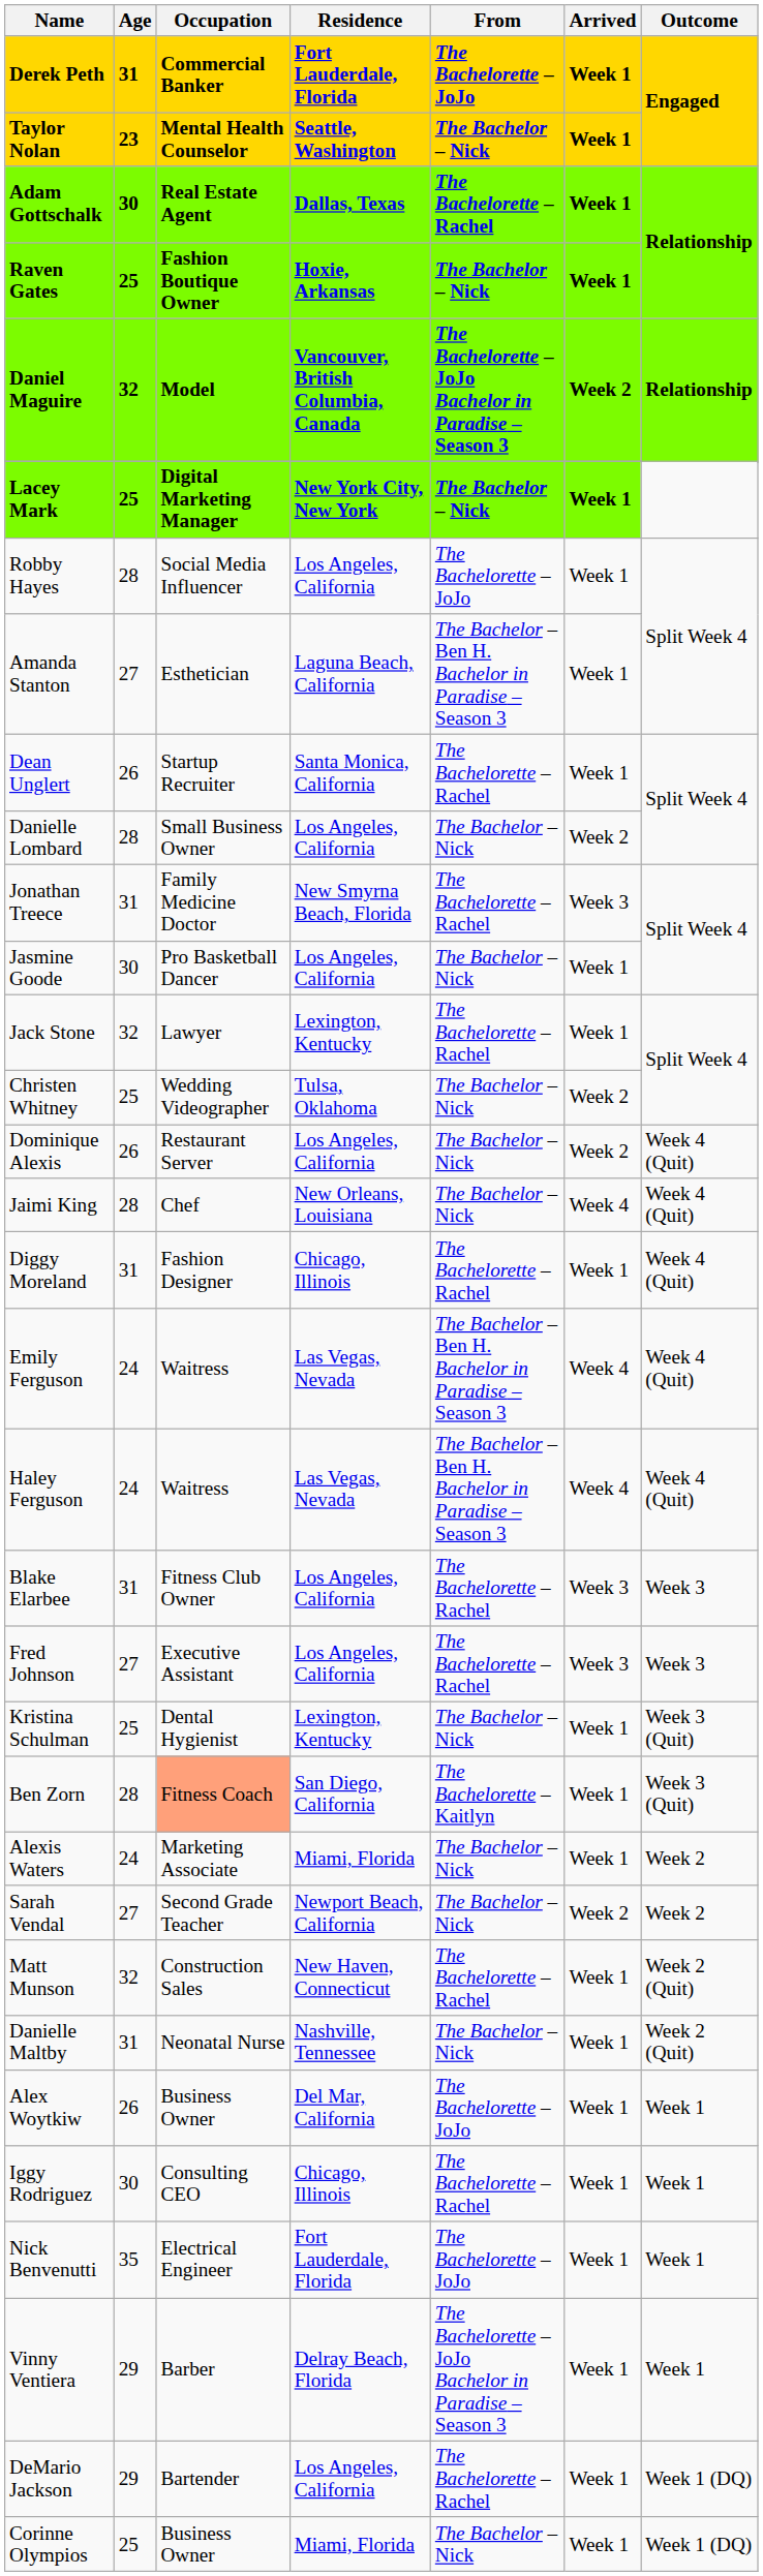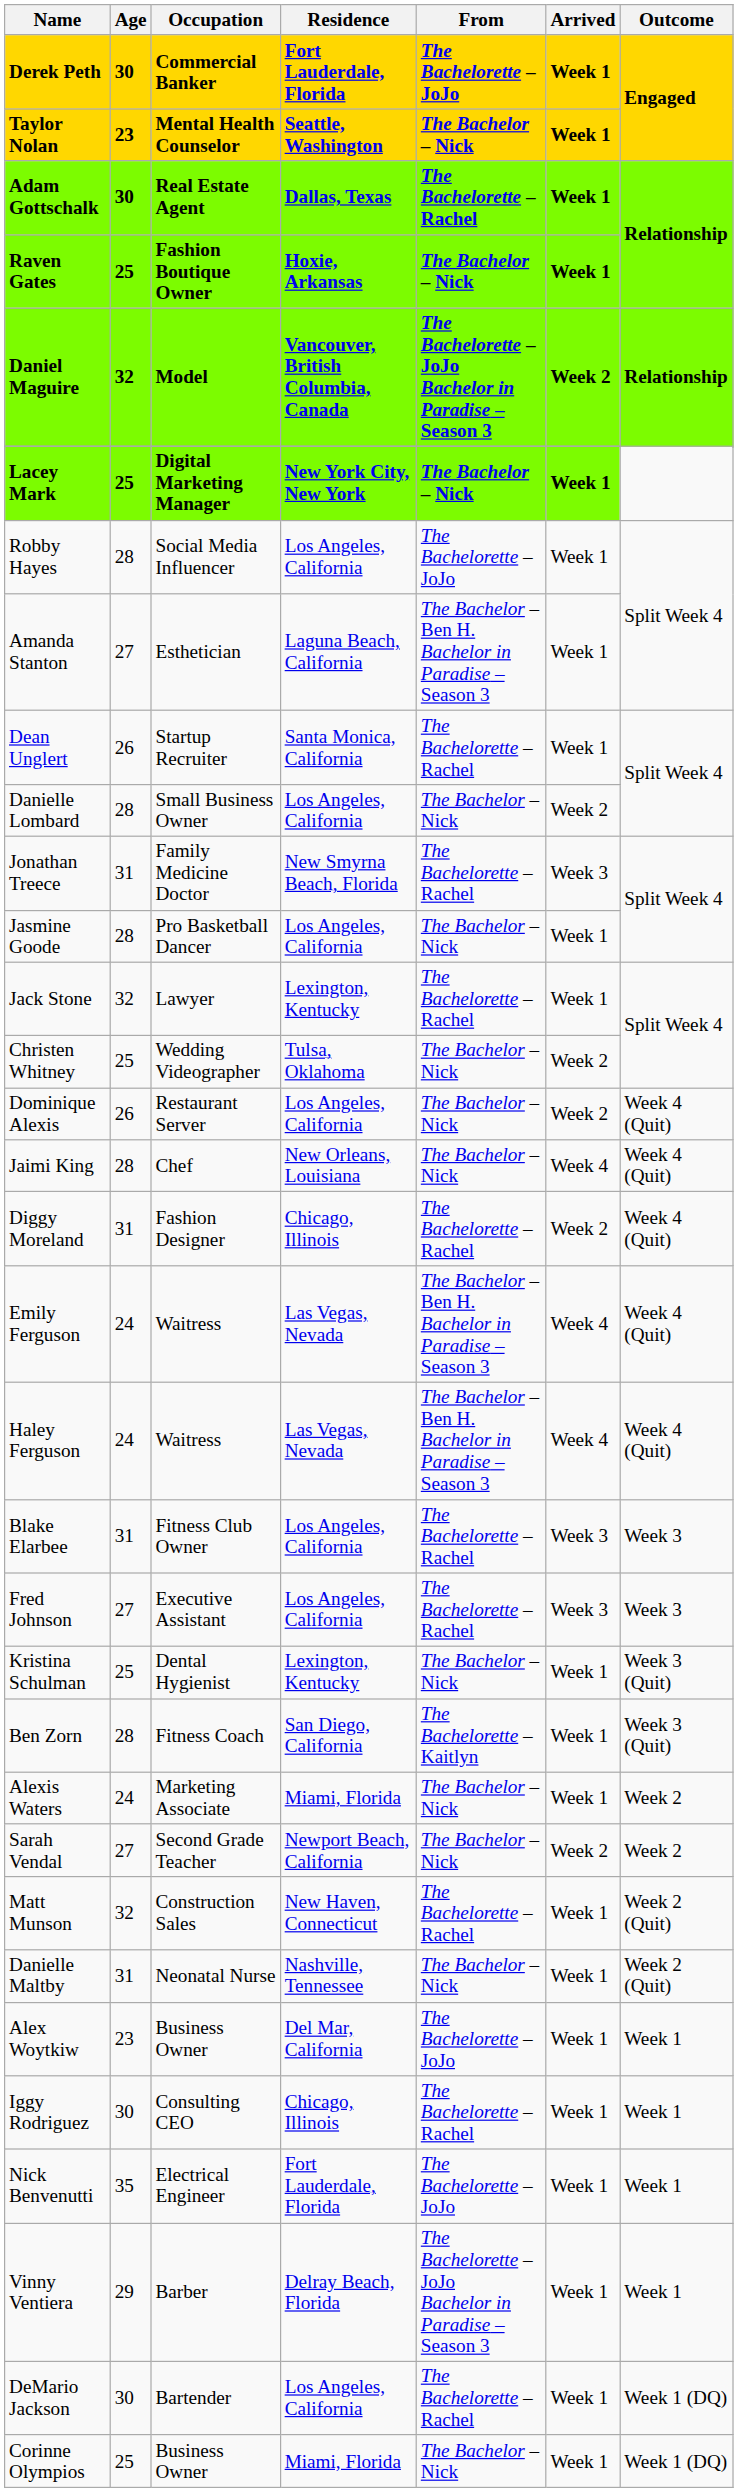Derek Peth | Age: 31 -> 30
Jasmine Goode | Age: 30 -> 28
Diggy Moreland | Arrived: Week 1 -> Week 2
Ben Zorn | Occupation: lightsalmon background -> no background
Alex Woytkiw | Age: 26 -> 23
DeMario Jackson | Age: 29 -> 30
